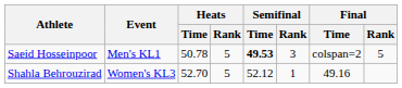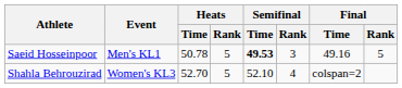Saeid Hosseinpoor | Final / Time: colspan=2 -> 49.16
Shahla Behrouzirad | Semifinal / Time: 52.12 -> 52.10
Shahla Behrouzirad | Semifinal / Rank: 1 -> 4
Shahla Behrouzirad | Final / Time: 49.16 -> colspan=2
